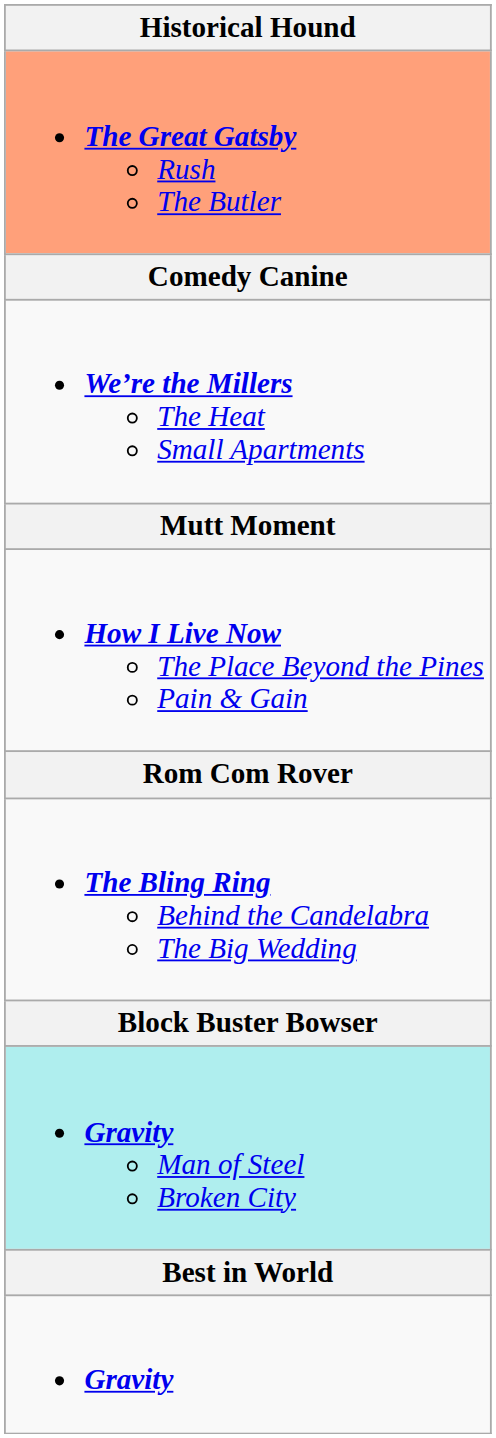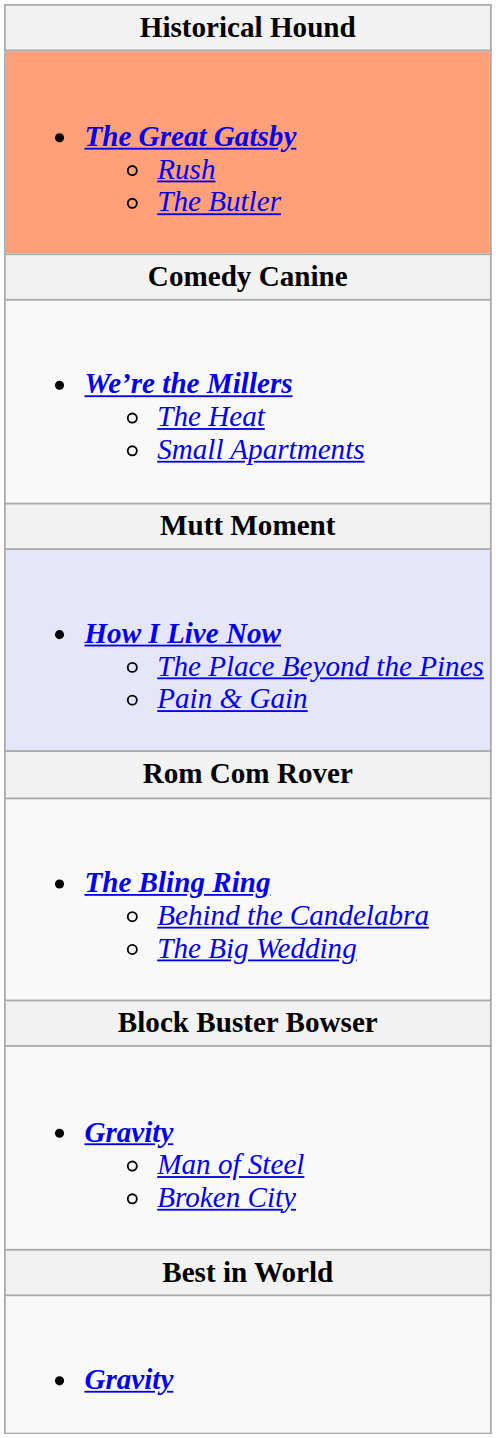row 6 | column 1: no background -> lavender background
row 10 | column 1: paleturquoise background -> no background
